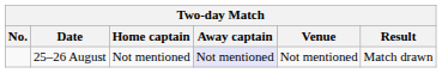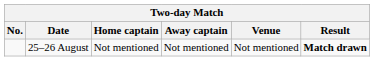25–26 August | Away captain: lavender background -> no background
25–26 August | Result: normal -> bold
